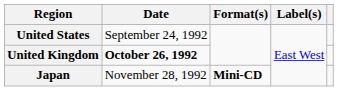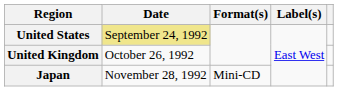United States | Date: no background -> khaki background
United Kingdom | Date: bold -> normal
Japan | Format(s): bold -> normal
